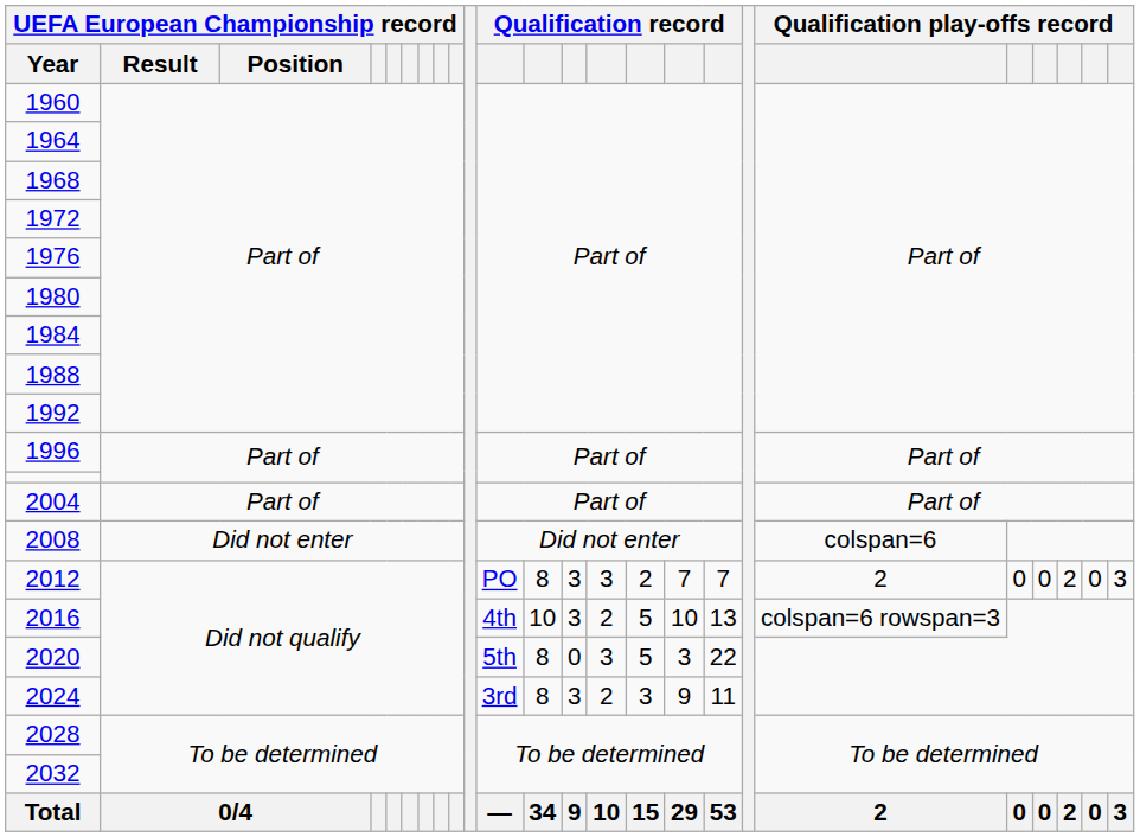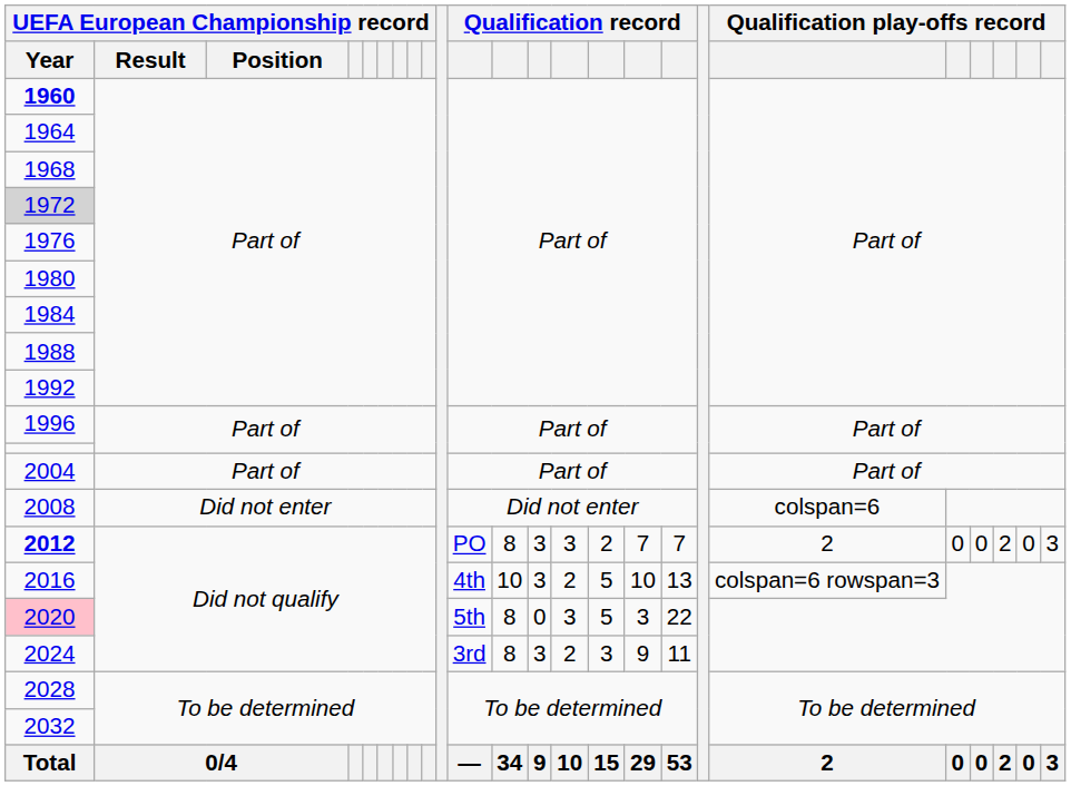1960 | UEFA European Championship record / Year: normal -> bold
1972 | UEFA European Championship record / Year: no background -> lightgrey background
2012 | UEFA European Championship record / Year: normal -> bold
2020 | UEFA European Championship record / Year: no background -> pink background
